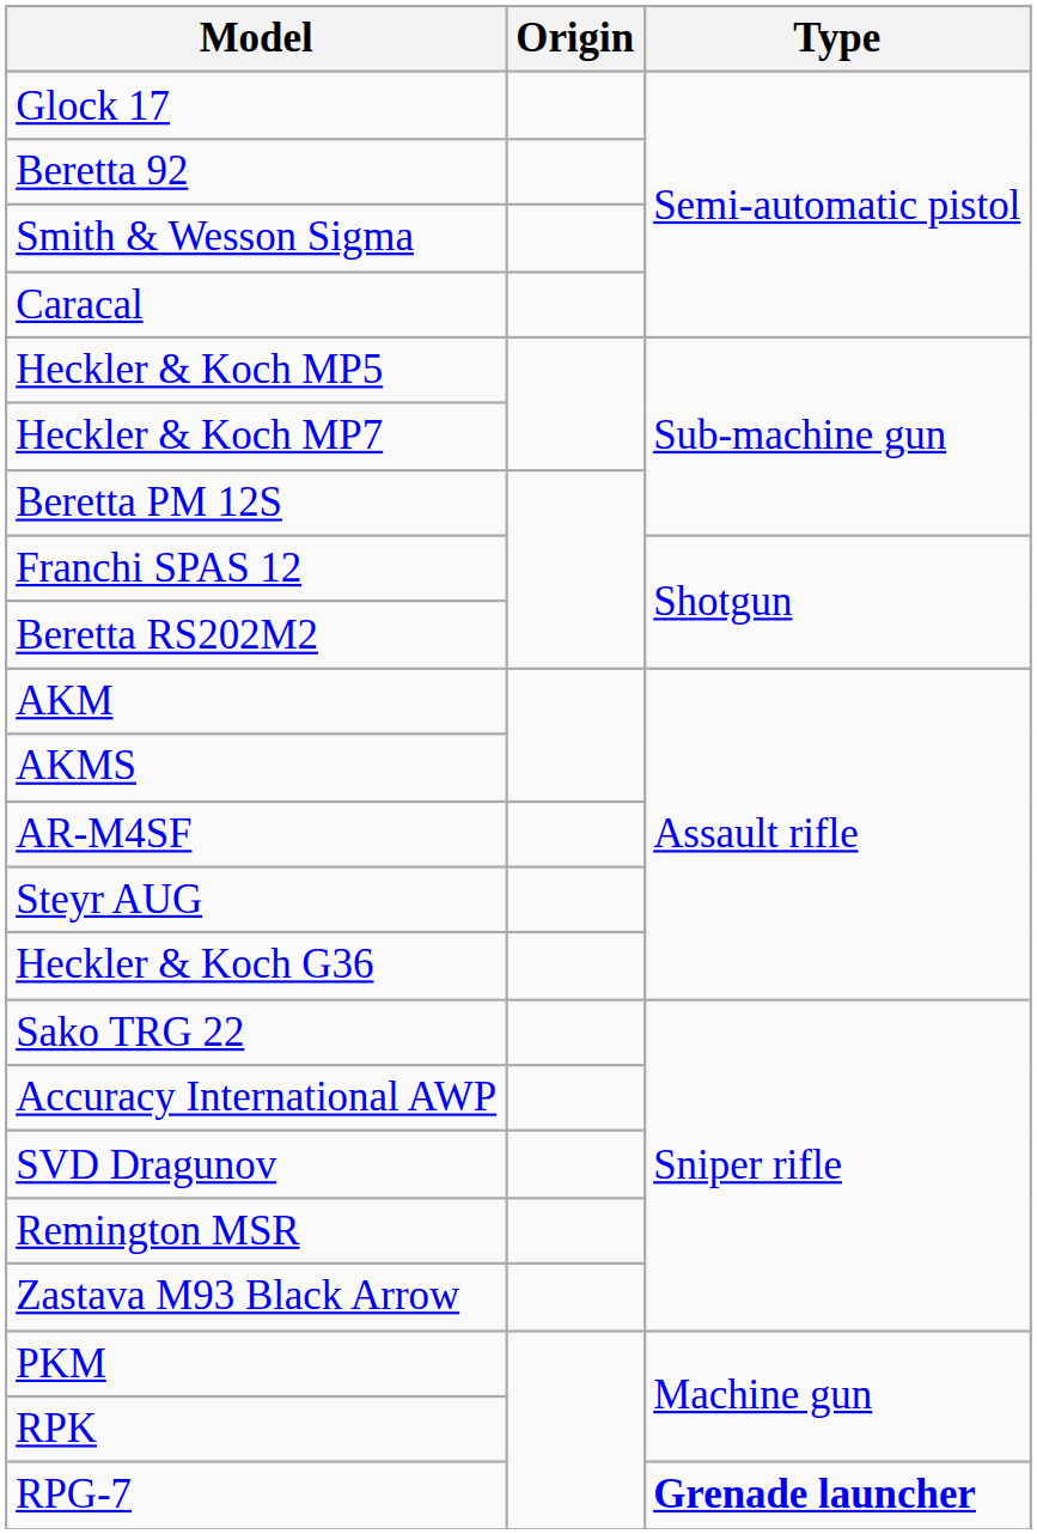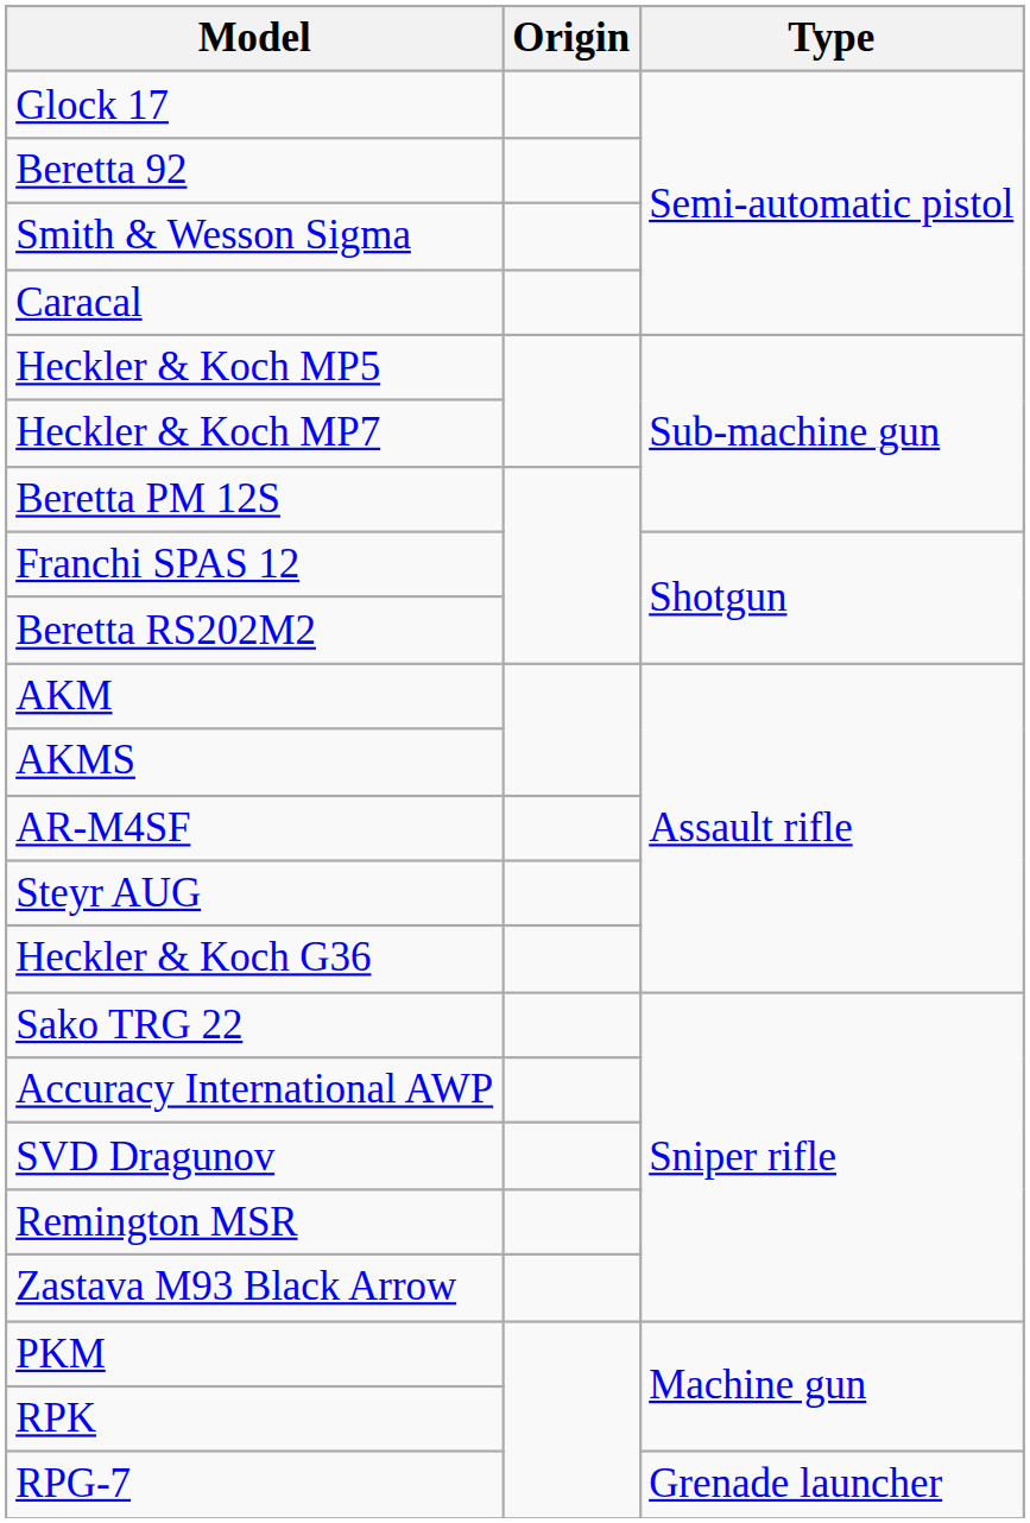RPG-7 | Type: bold -> normal
